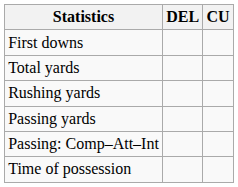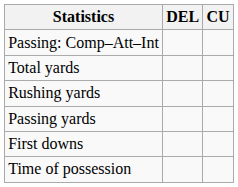rows swapped: First downs <-> Passing: Comp–Att–Int
